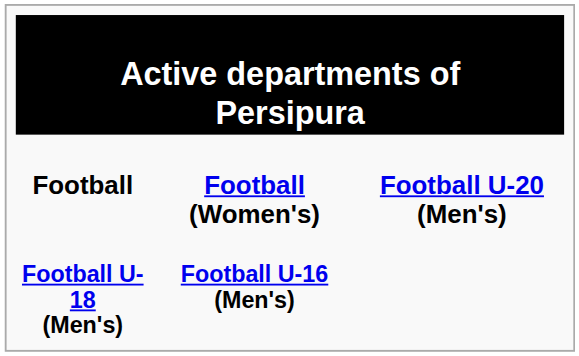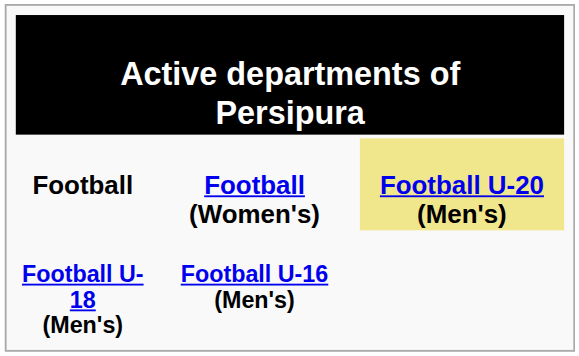Football | column 3: no background -> khaki background
